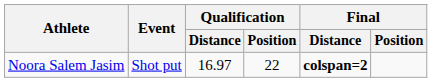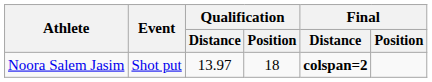Noora Salem Jasim | Qualification / Distance: 16.97 -> 13.97
Noora Salem Jasim | Qualification / Position: 22 -> 18
